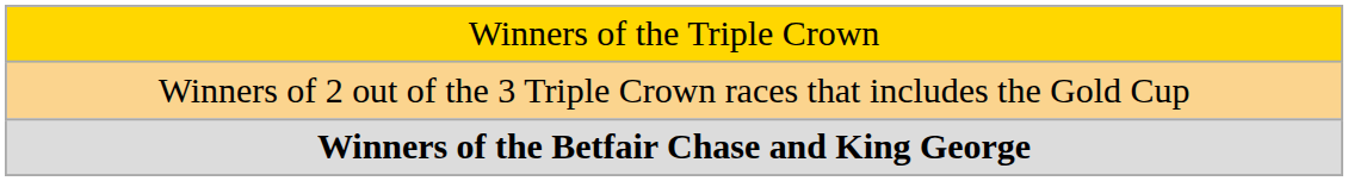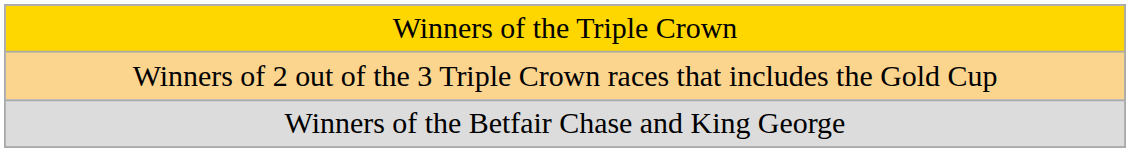row 3 | column 1: bold -> normal
